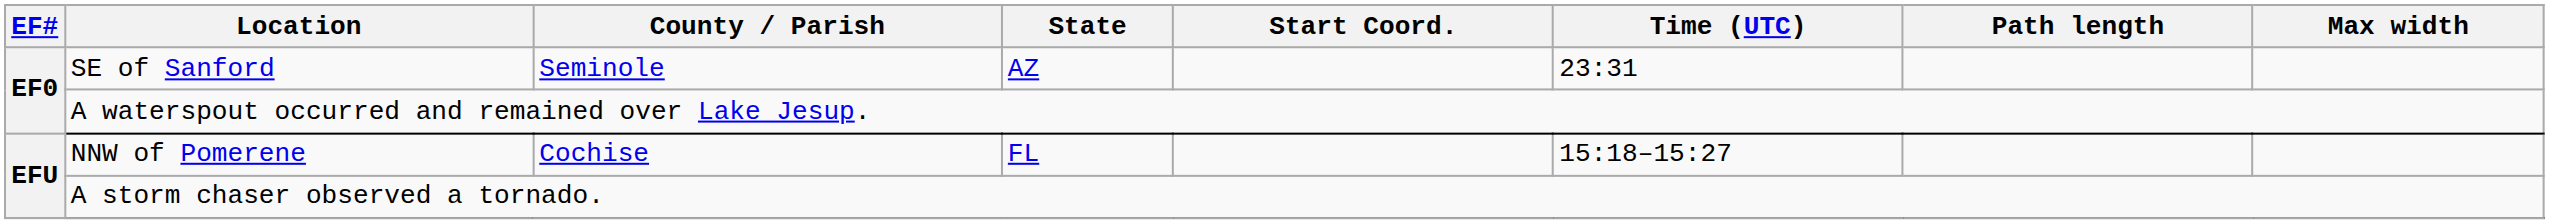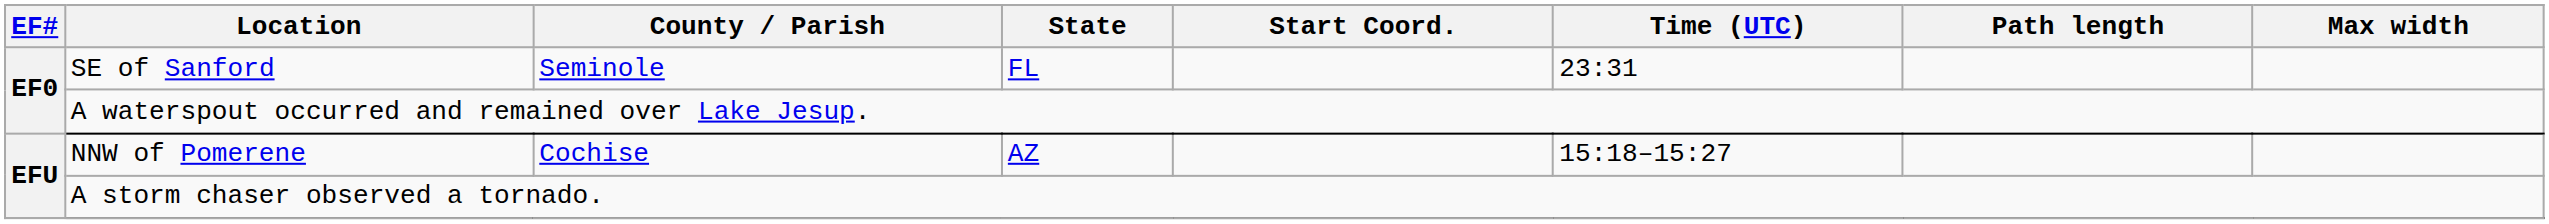SE of Sanford | State: AZ -> FL
NNW of Pomerene | State: FL -> AZ
